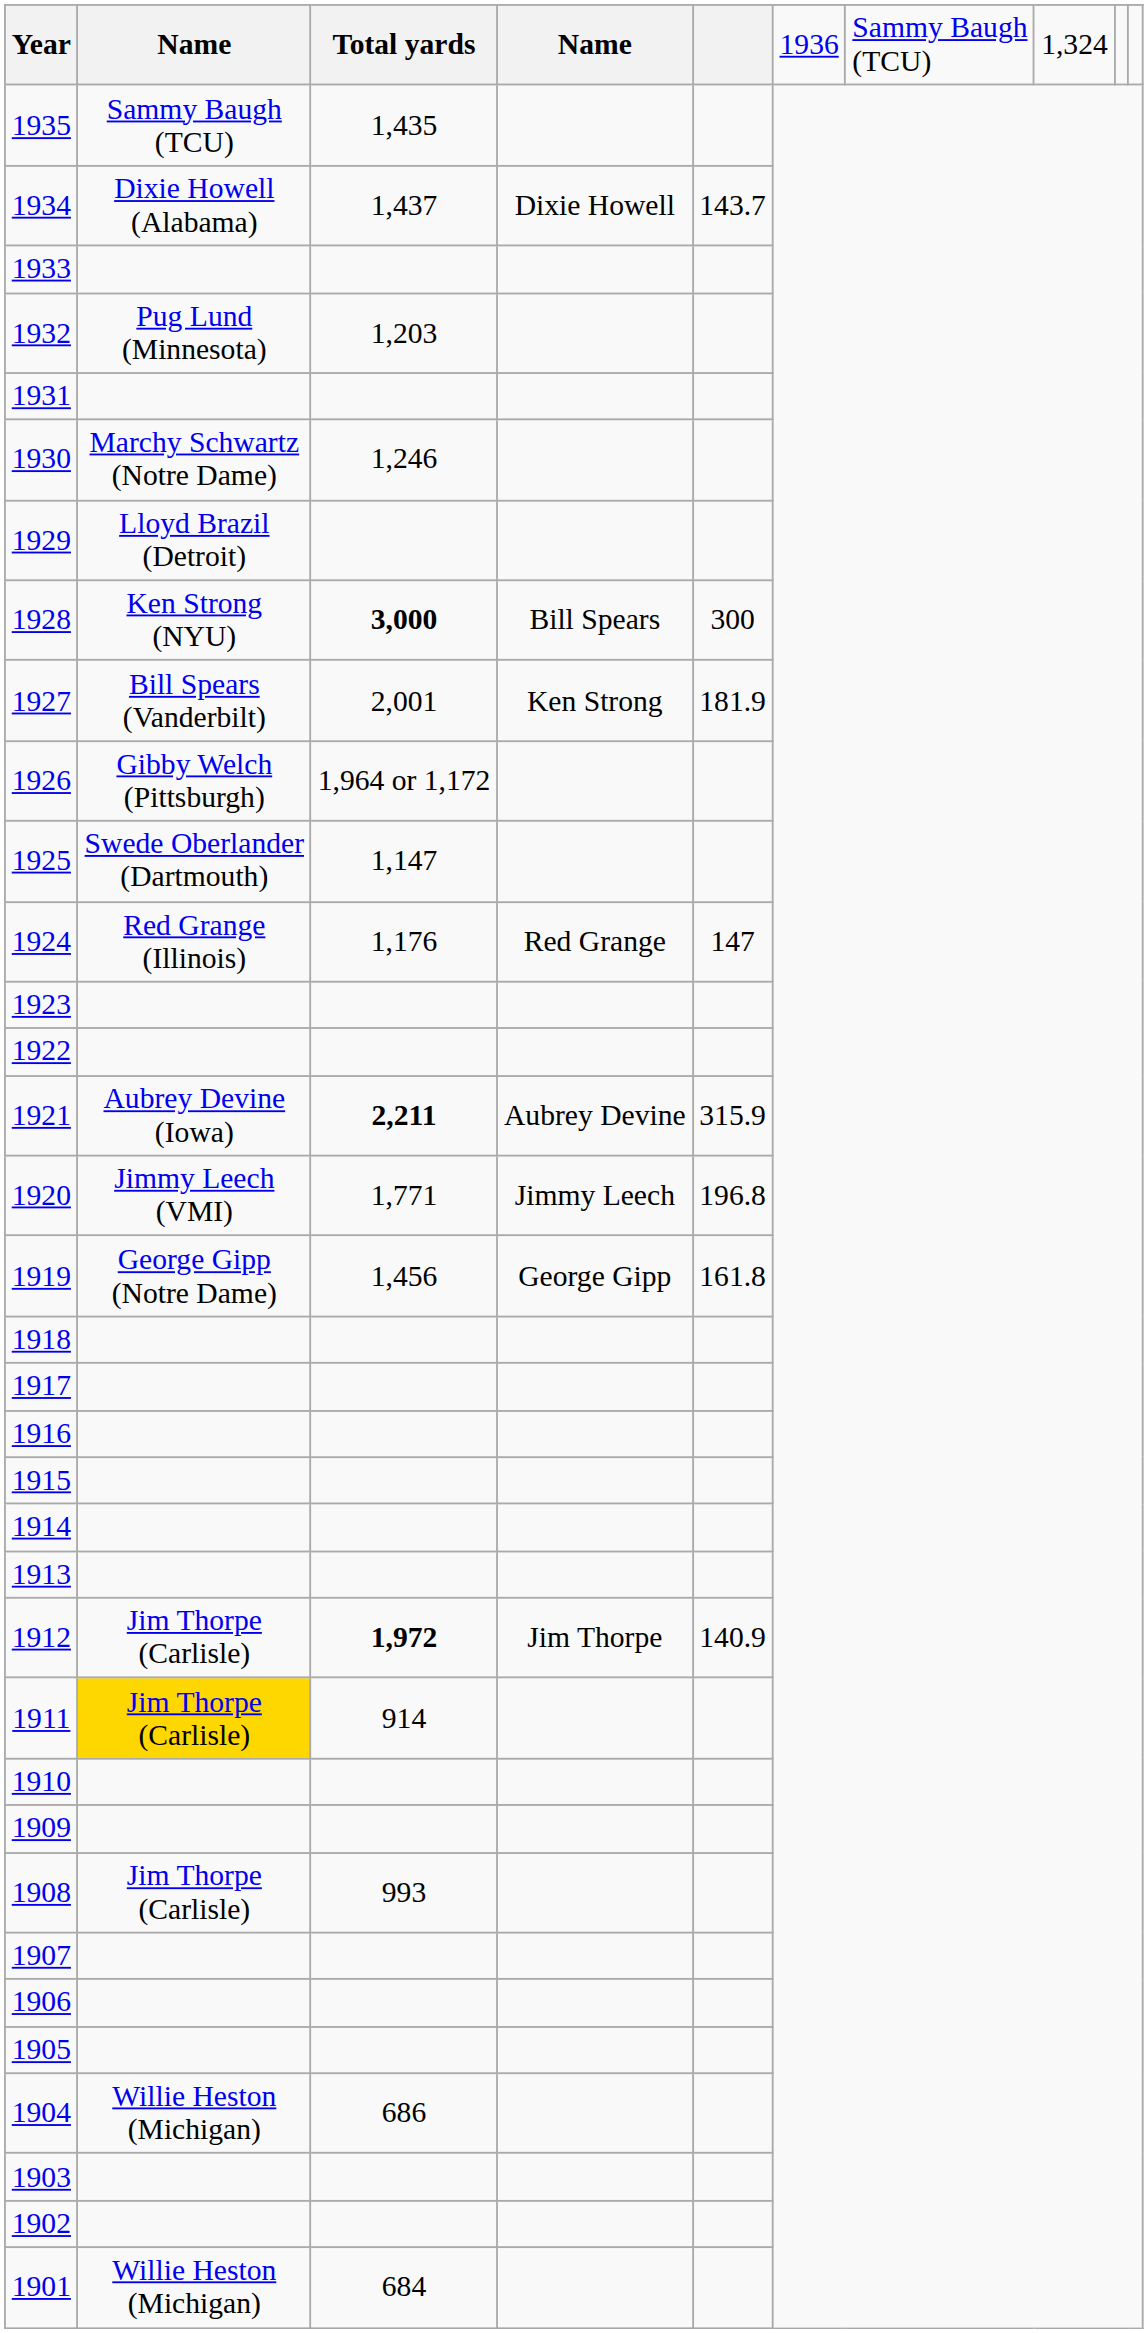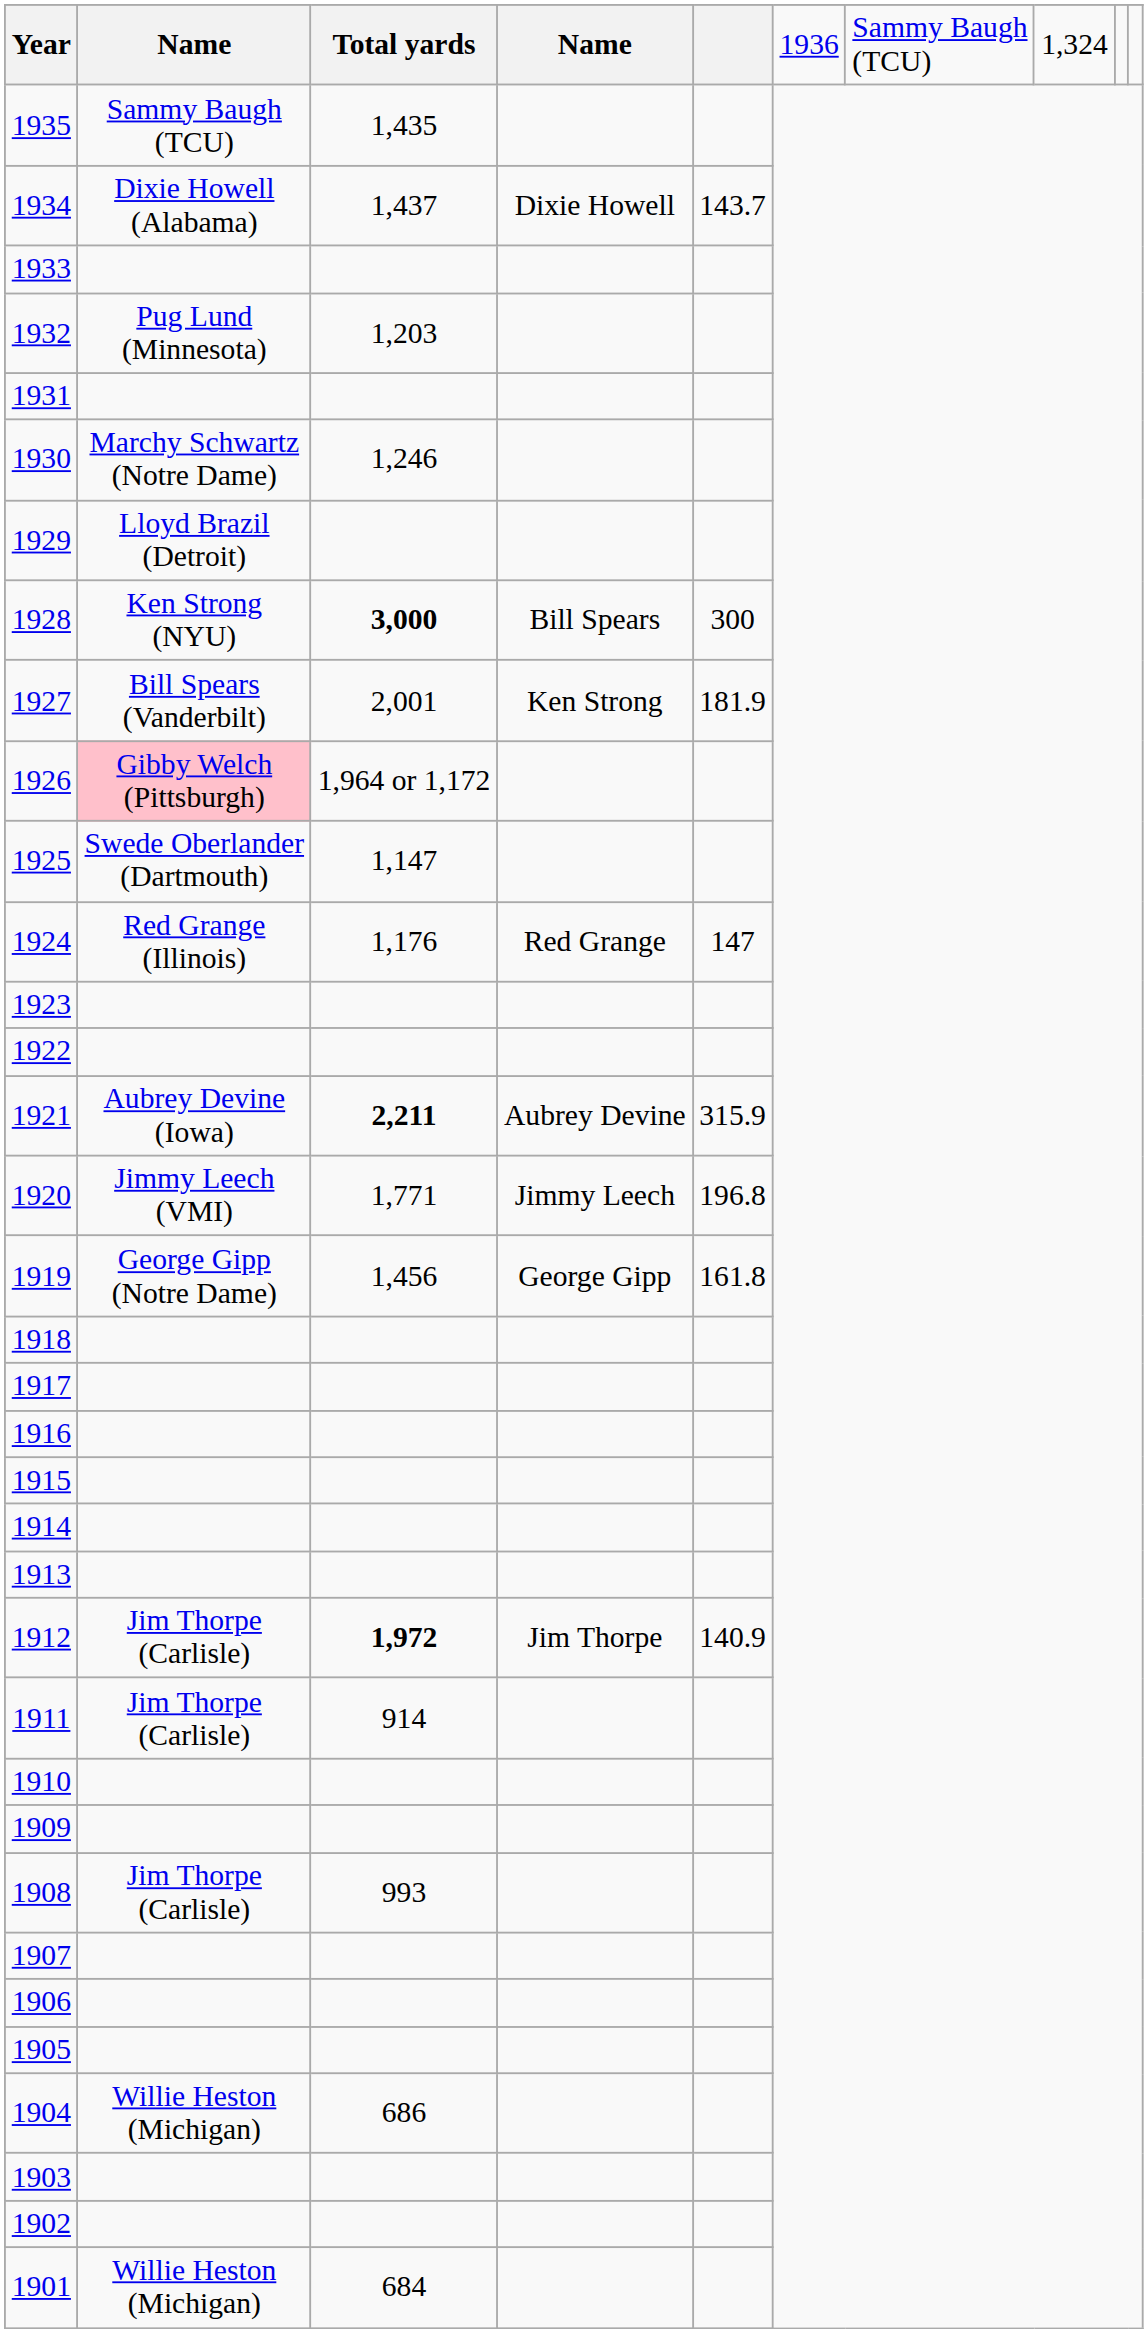1926 | column 2: no background -> pink background
1911 | column 2: gold background -> no background
